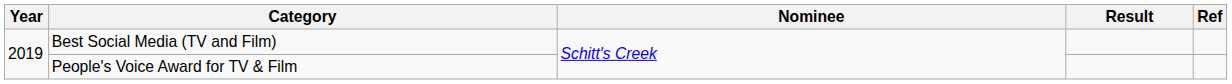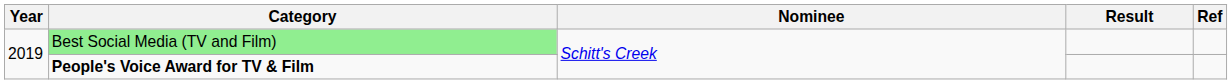Best Social Media (TV and Film) | Category: no background -> lightgreen background
People's Voice Award for TV & Film | Category: normal -> bold
